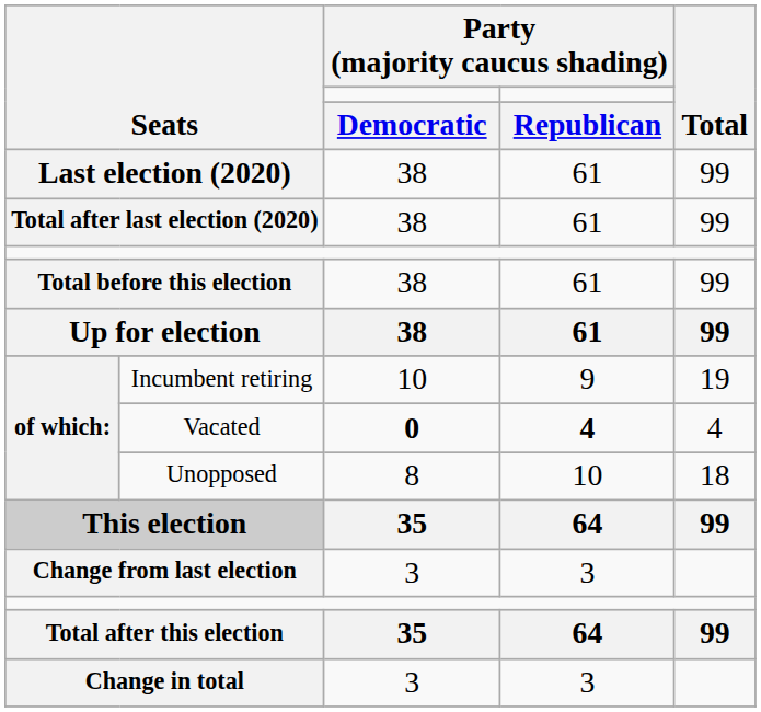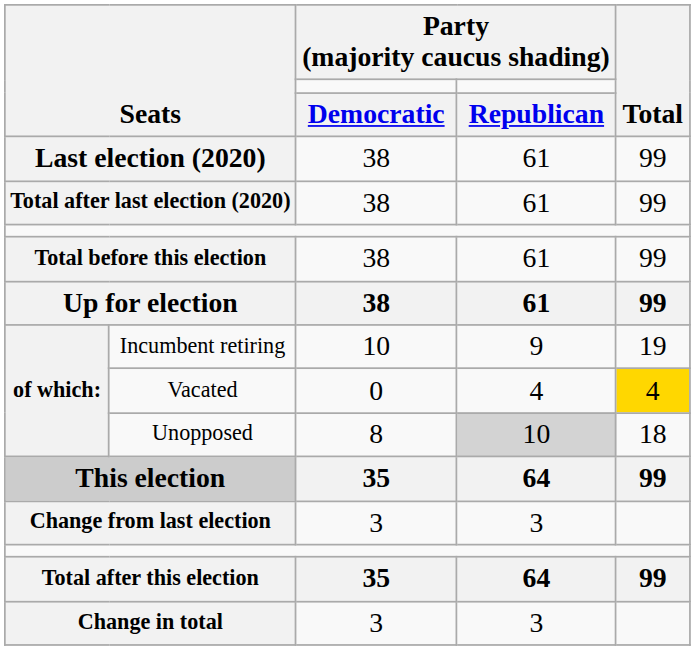Vacated | column 3: bold -> normal
Vacated | column 4: bold -> normal
Vacated | Total: no background -> gold background
Unopposed | column 4: no background -> lightgrey background
